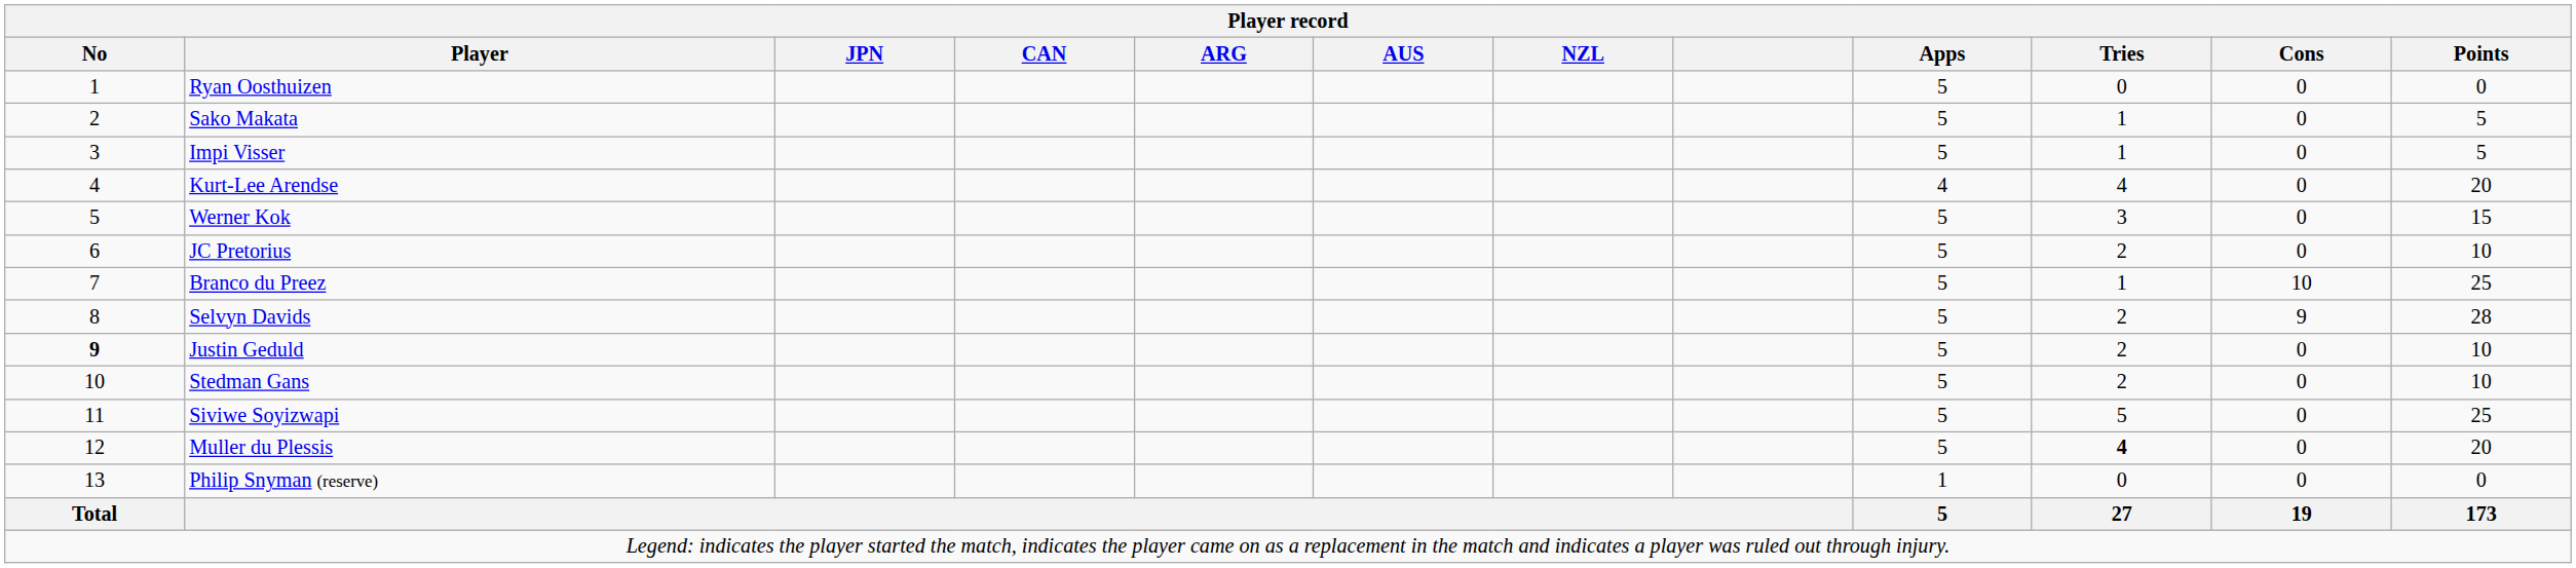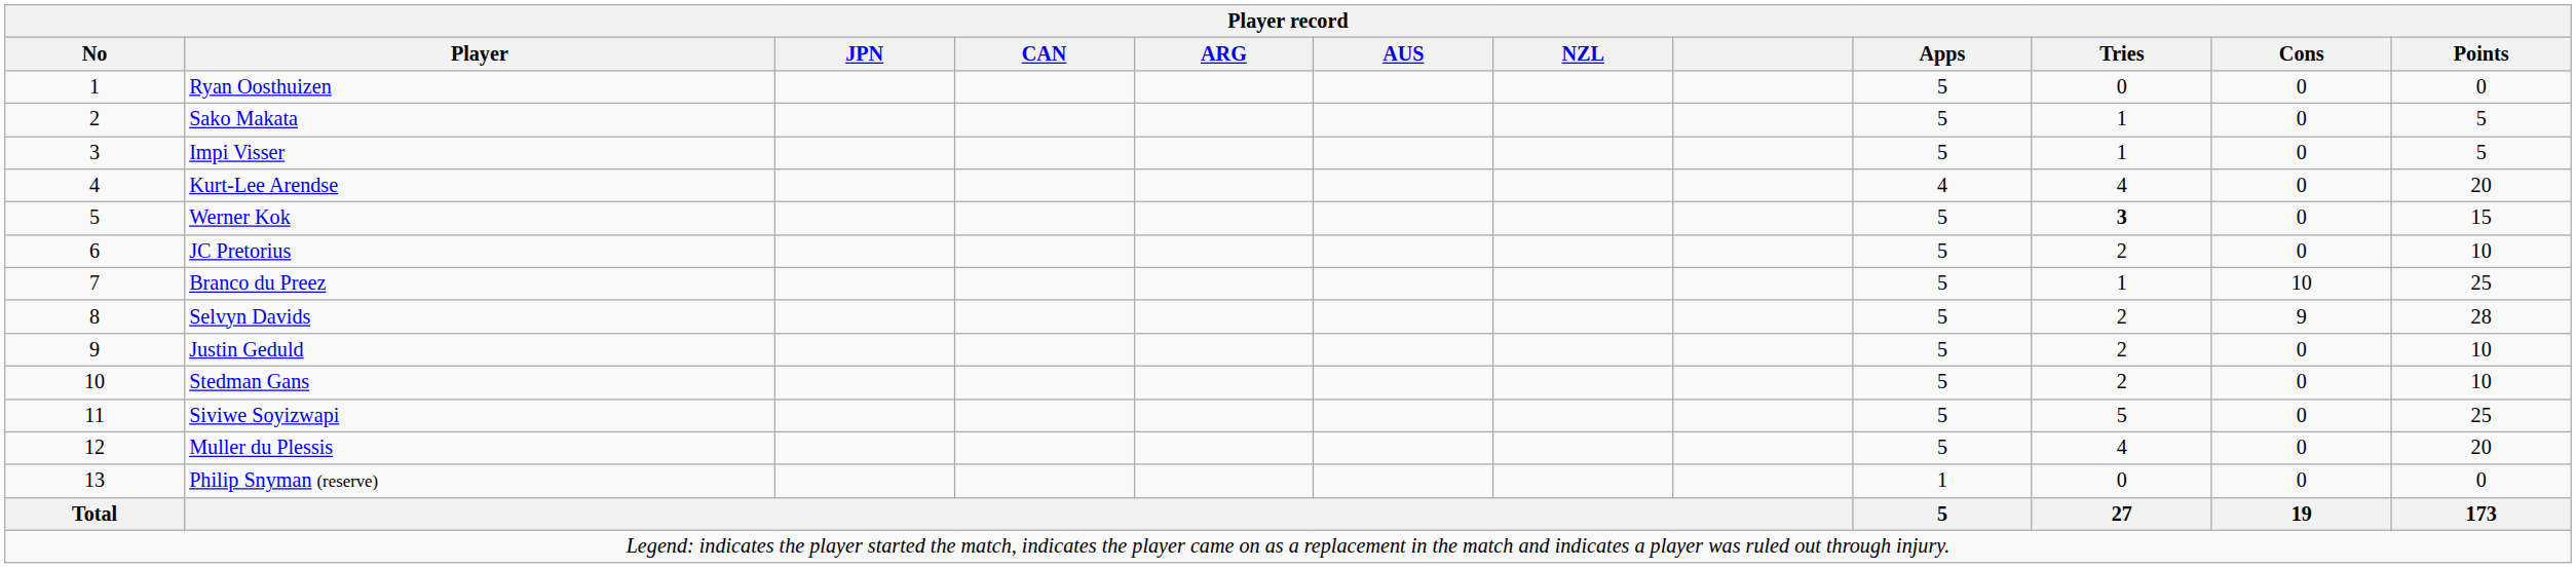Werner Kok | Tries: normal -> bold
Justin Geduld | No: bold -> normal
Muller du Plessis | Tries: bold -> normal
